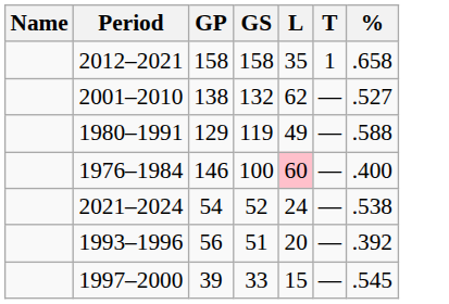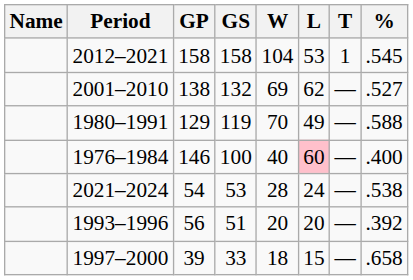+ column: W | 104 | 69 | 70 | 40 | 28 | 20 | 18
2012–2021 | L: 35 -> 53
2012–2021 | %: .658 -> .545
2021–2024 | GS: 52 -> 53
1997–2000 | %: .545 -> .658
